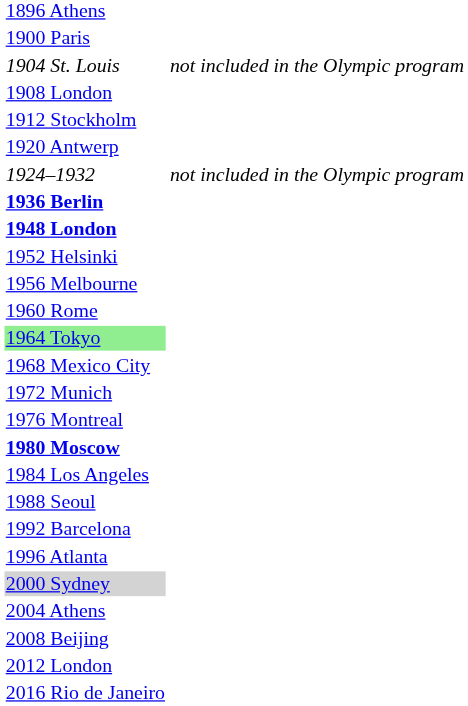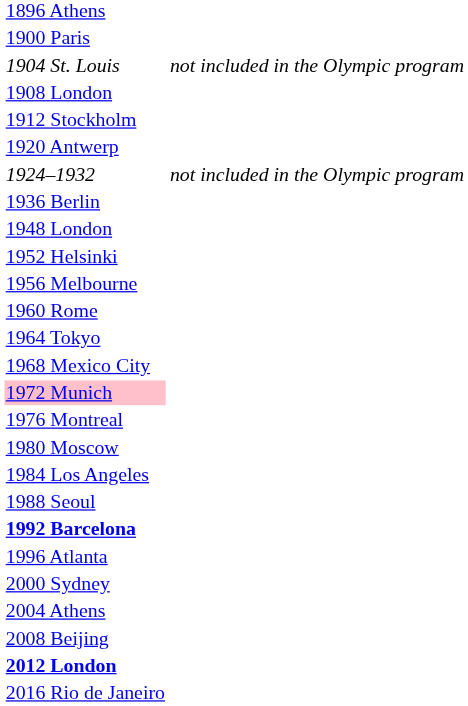1936 Berlin | column 1: bold -> normal
1948 London | column 1: bold -> normal
1964 Tokyo | column 1: lightgreen background -> no background
1972 Munich | column 1: no background -> pink background
1980 Moscow | column 1: bold -> normal
1992 Barcelona | column 1: normal -> bold
2000 Sydney | column 1: lightgrey background -> no background
2012 London | column 1: normal -> bold
